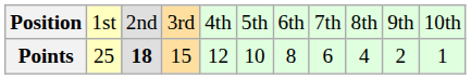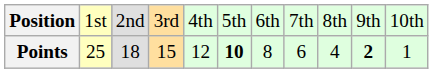Points | column 3: bold -> normal
Points | column 6: normal -> bold
Points | column 10: normal -> bold
